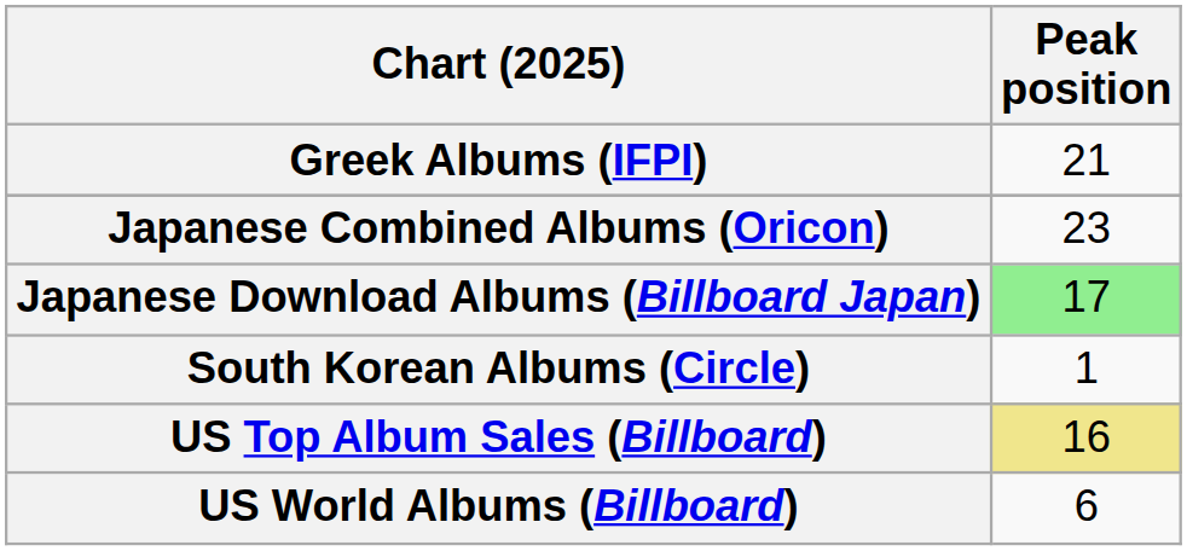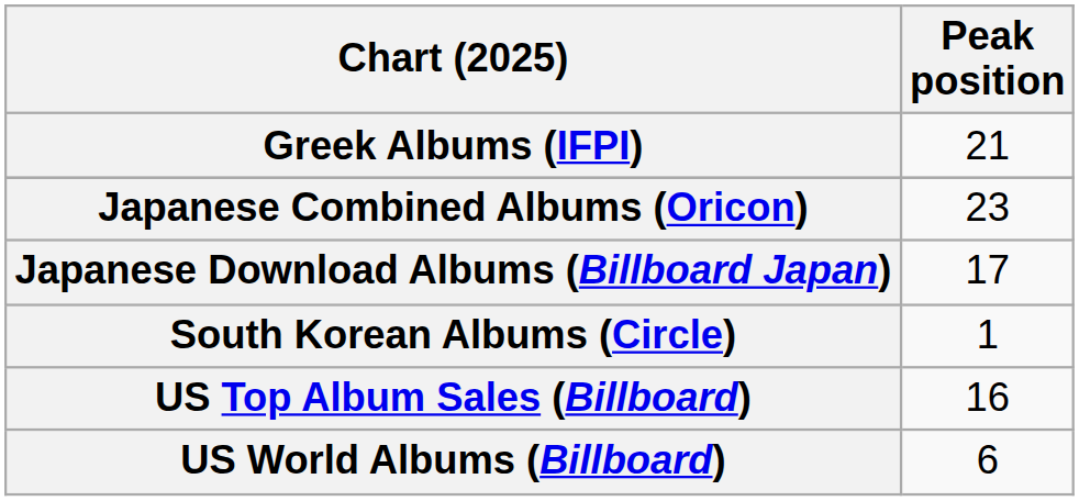Japanese Download Albums (Billboard Japan) | Peak position: lightgreen background -> no background
US Top Album Sales (Billboard) | Peak position: khaki background -> no background
